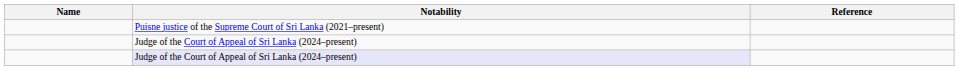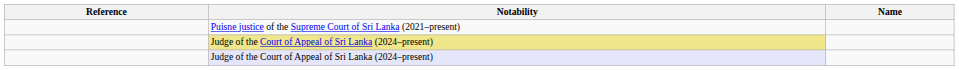columns swapped: Name <-> Reference
row 3 | Notability: no background -> khaki background
